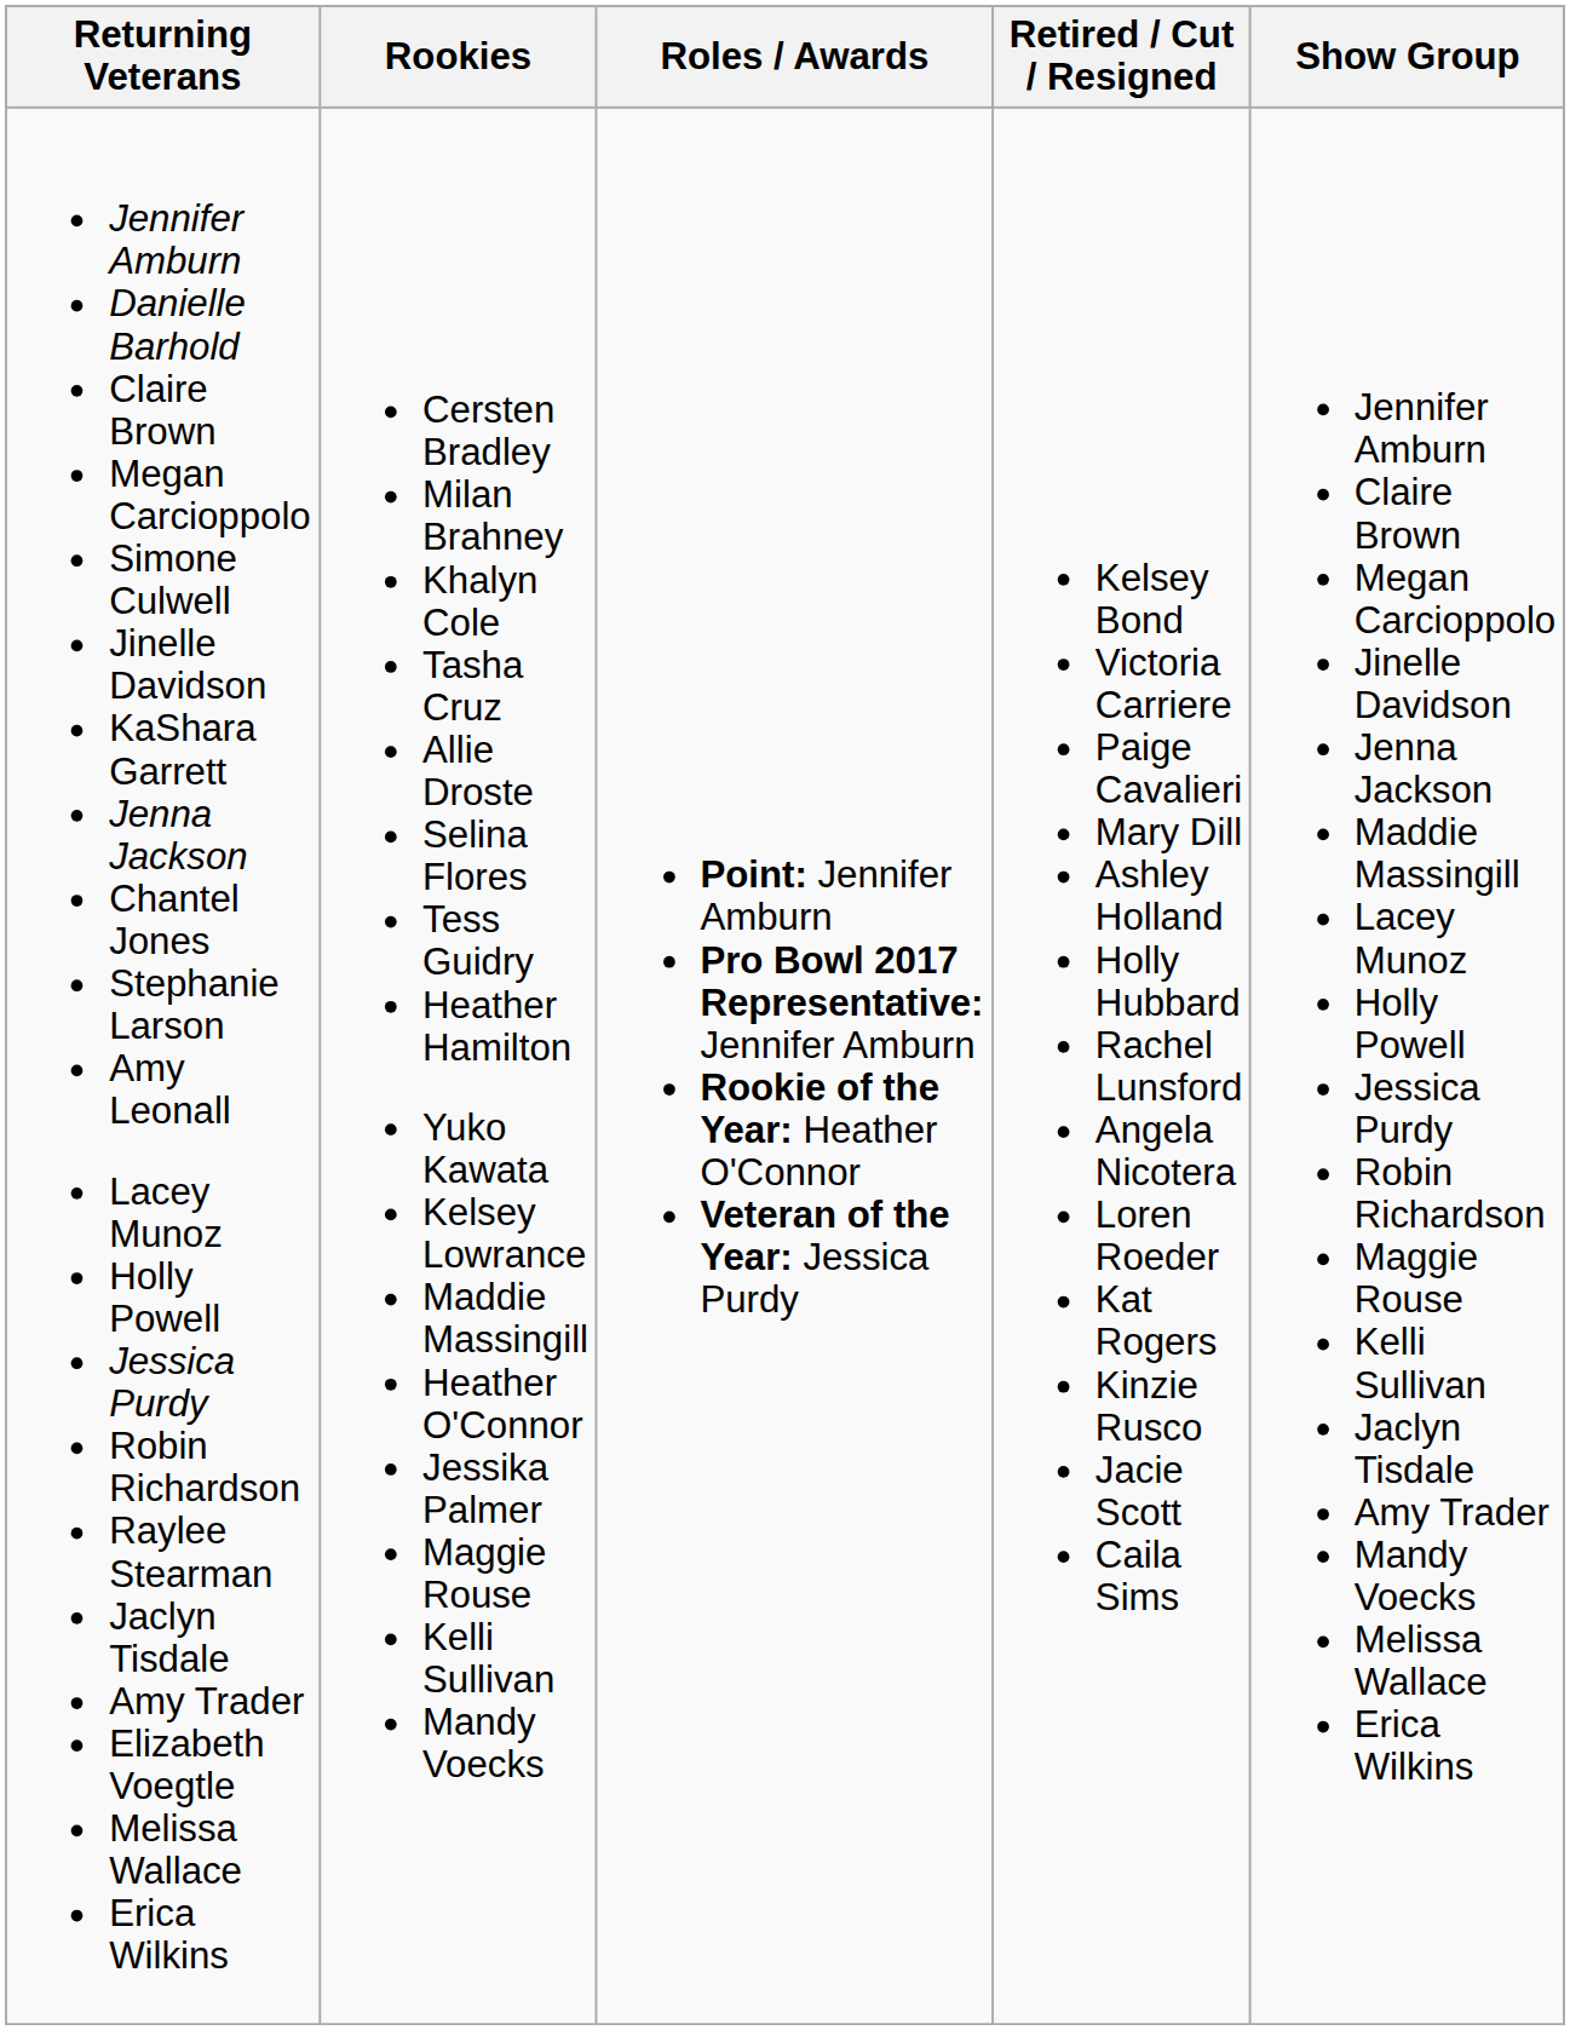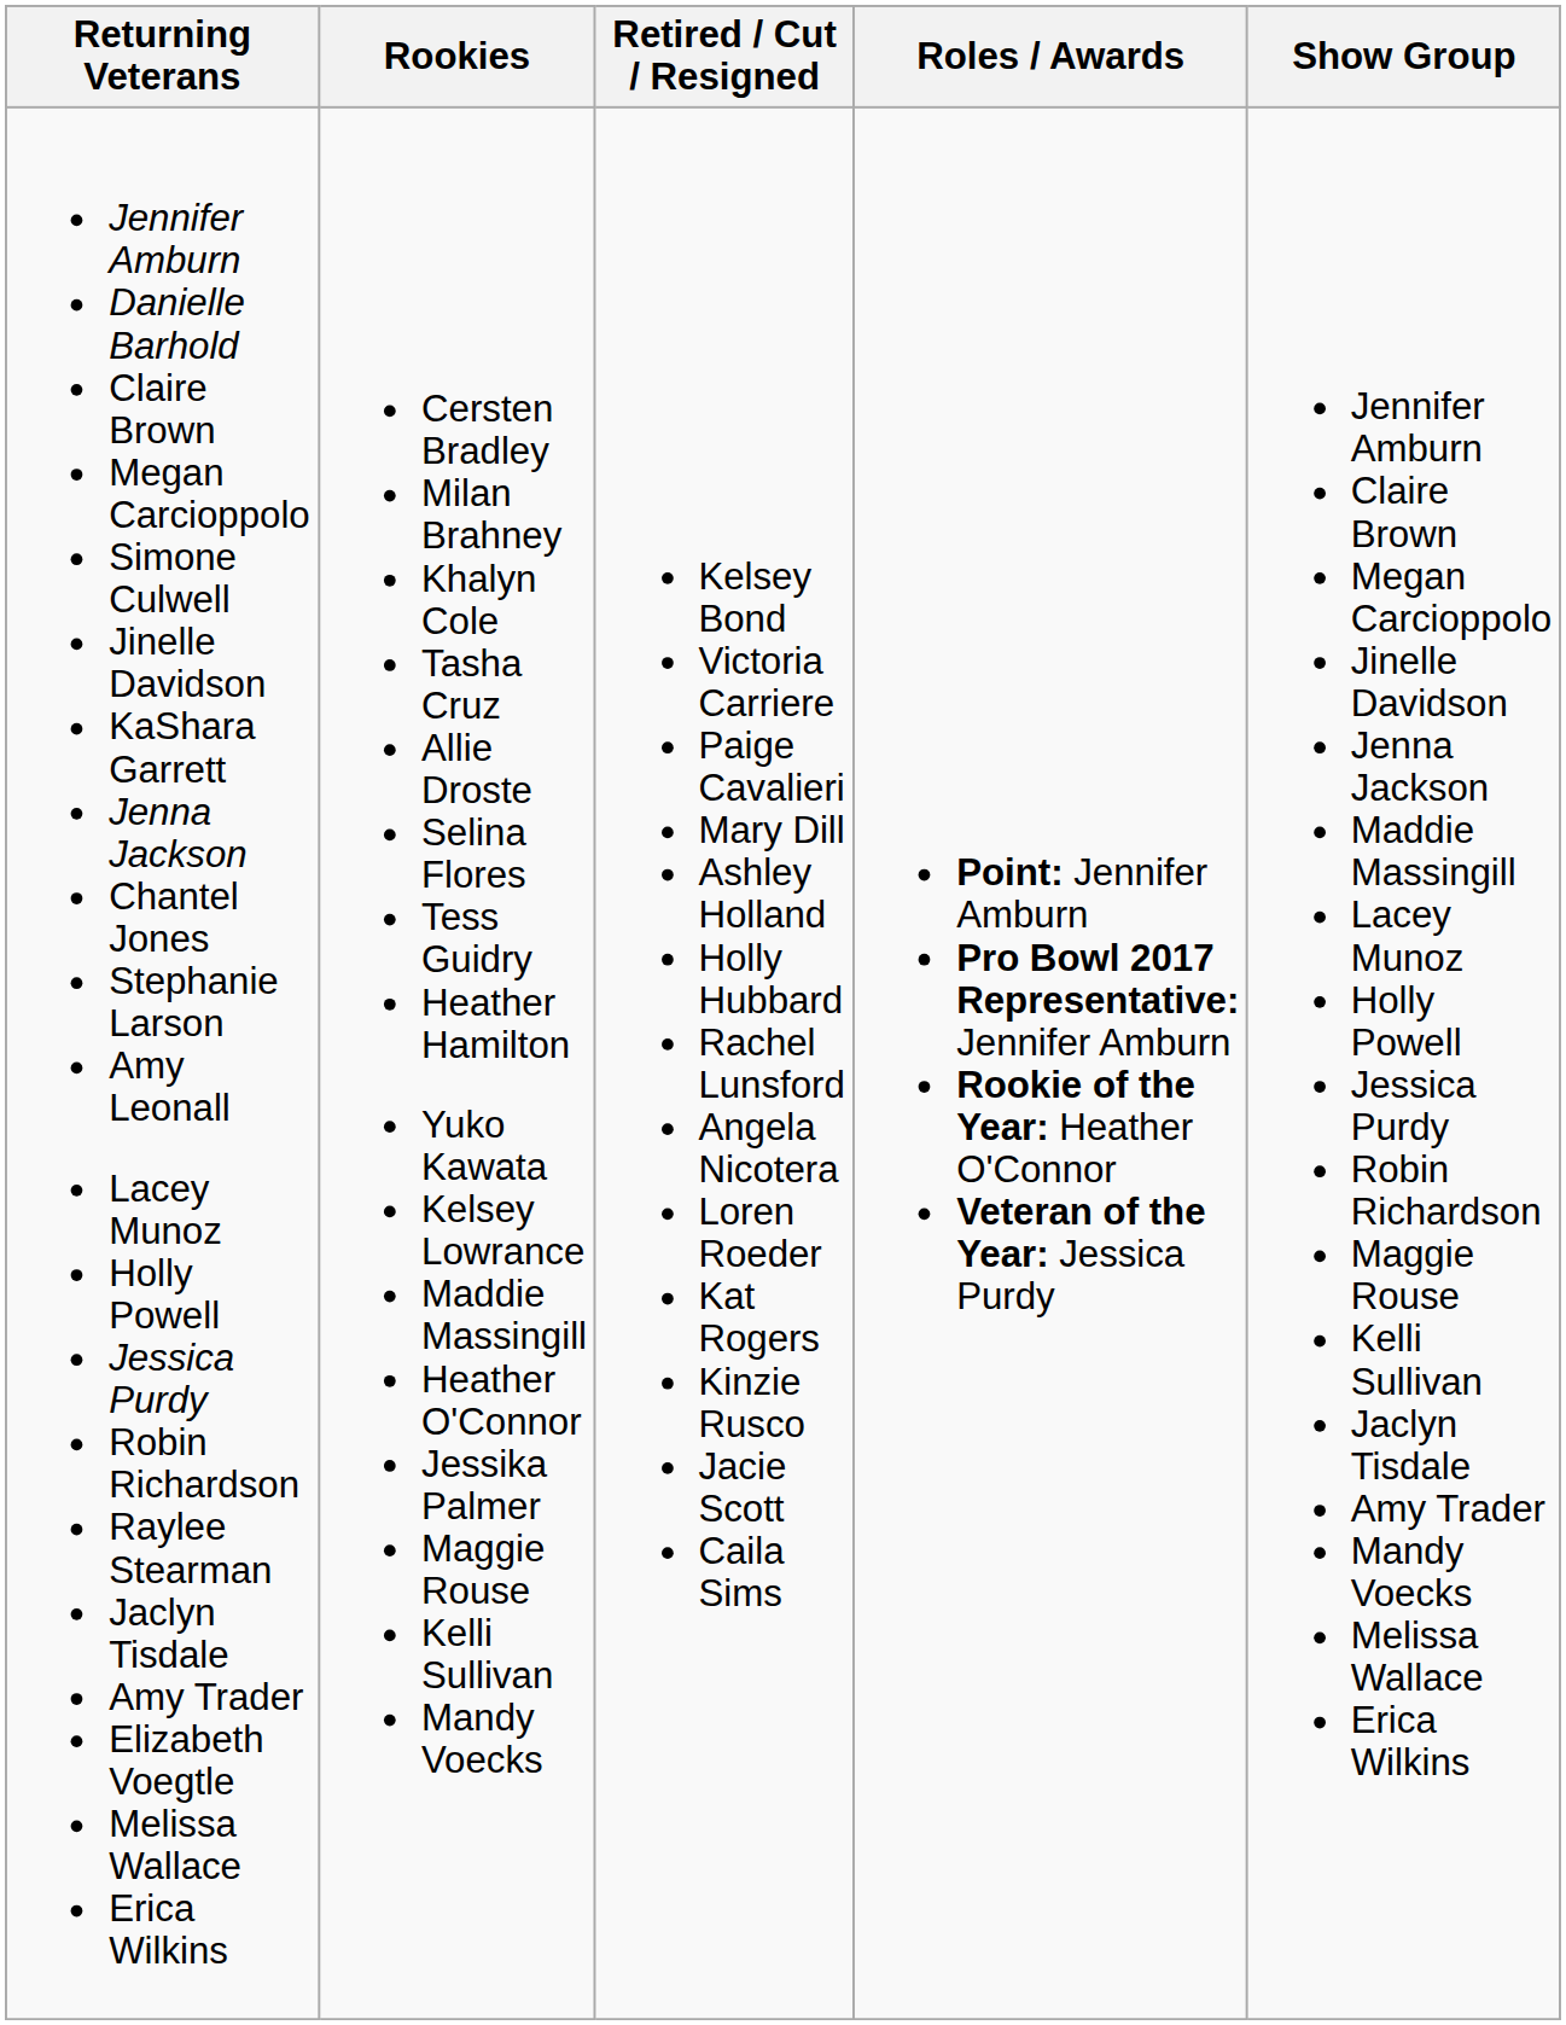columns swapped: Retired / Cut / Resigned <-> Roles / Awards
